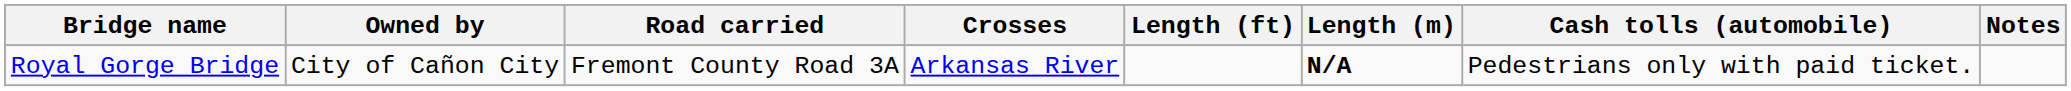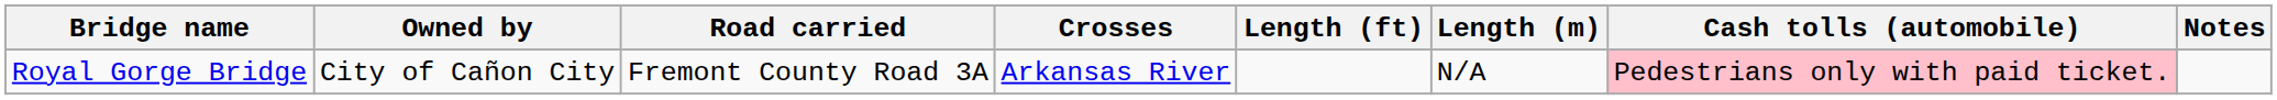Royal Gorge Bridge | Length (m): bold -> normal
Royal Gorge Bridge | Cash tolls (automobile): no background -> pink background
